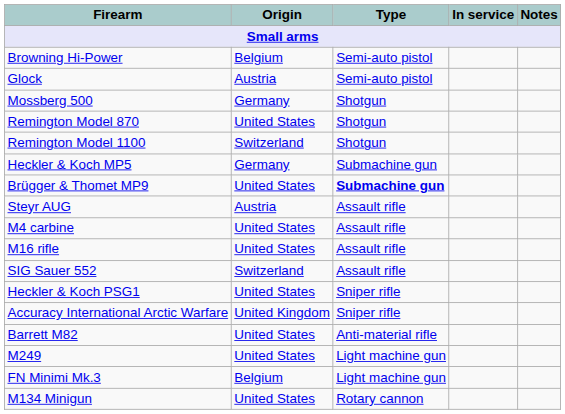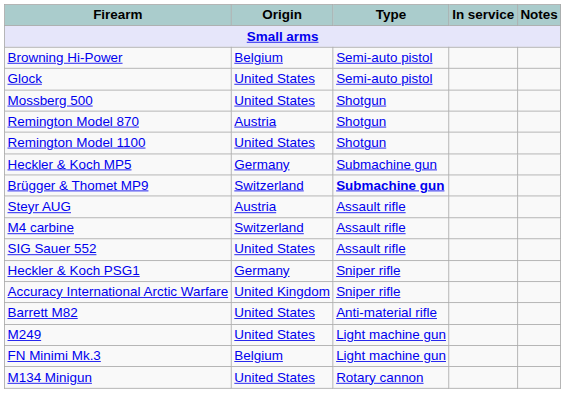Glock | Origin: Austria -> United States
Mossberg 500 | Origin: Germany -> United States
Remington Model 870 | Origin: United States -> Austria
Remington Model 1100 | Origin: Switzerland -> United States
Brügger & Thomet MP9 | Origin: United States -> Switzerland
M4 carbine | Origin: United States -> Switzerland
- row: M16 rifle | United States | Assault rifle
SIG Sauer 552 | Origin: Switzerland -> United States
Heckler & Koch PSG1 | Origin: United States -> Germany
